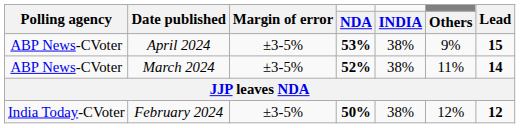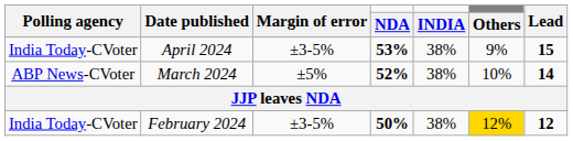April 2024 | Polling agency: ABP News-CVoter -> India Today-CVoter
March 2024 | Margin of error: ±3-5% -> ±5%
March 2024 | Others: 11% -> 10%
February 2024 | Others: no background -> gold background
